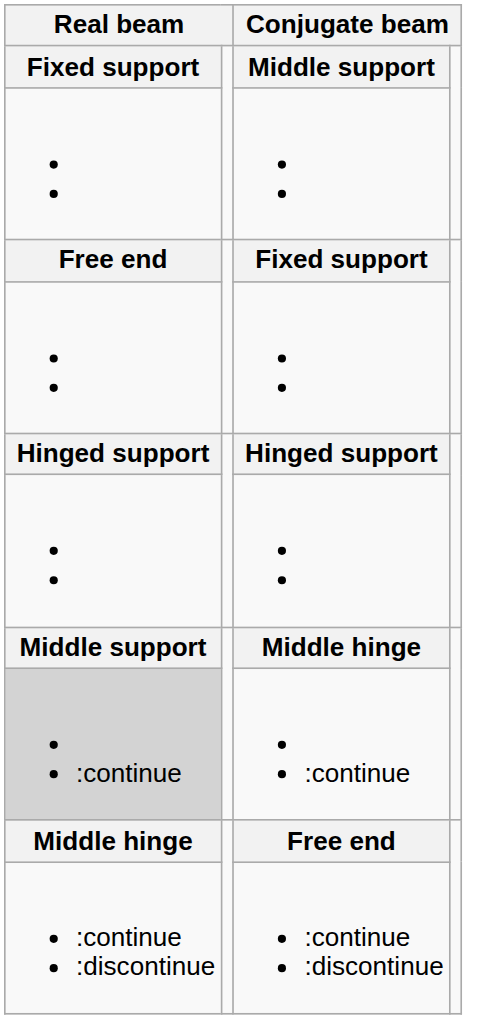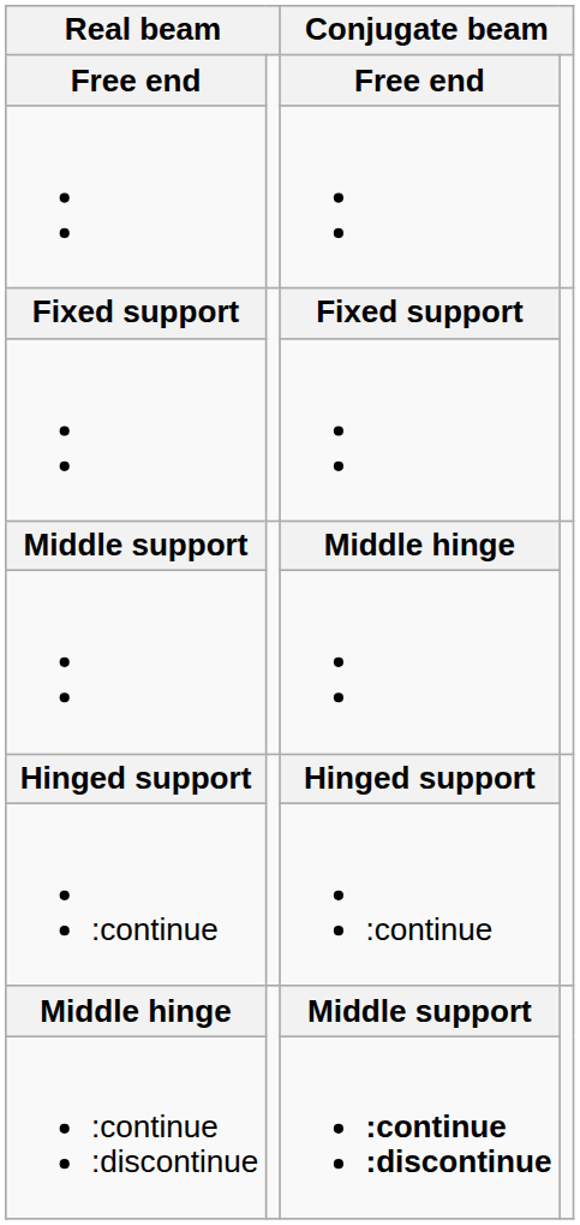row 2 | column 1: Fixed support -> Free end
row 2 | column 3: Middle support -> Free end
row 4 | column 1: Free end -> Fixed support
row 6 | column 1: Hinged support -> Middle support
row 6 | column 3: Hinged support -> Middle hinge
row 8 | column 1: Middle support -> Hinged support
row 8 | column 3: Middle hinge -> Hinged support
row 9 | column 1: lightgrey background -> no background
row 10 | column 3: Free end -> Middle support
row 11 | column 3: normal -> bold
